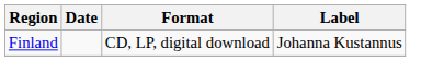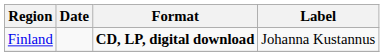Finland | Format: normal -> bold
